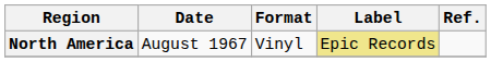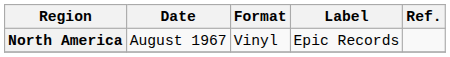North America | Label: khaki background -> no background
